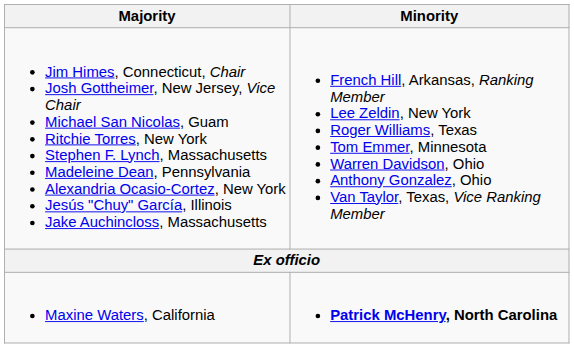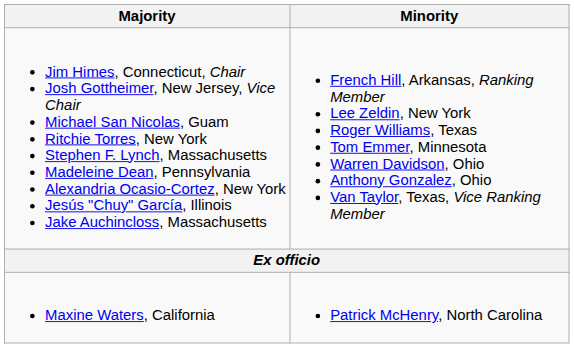Maxine Waters, California | Minority: bold -> normal
